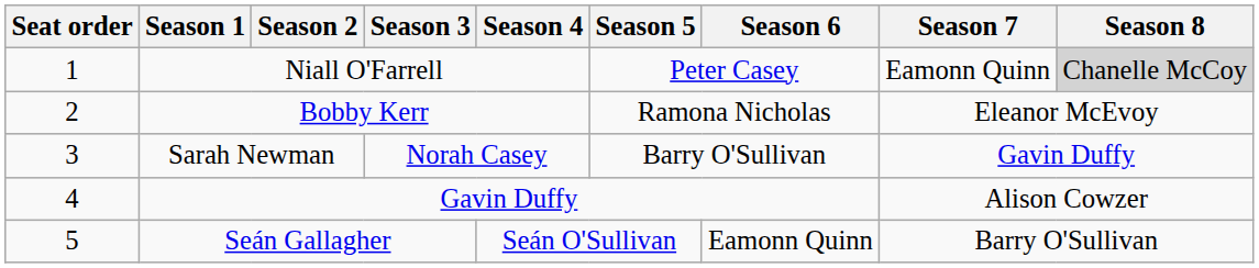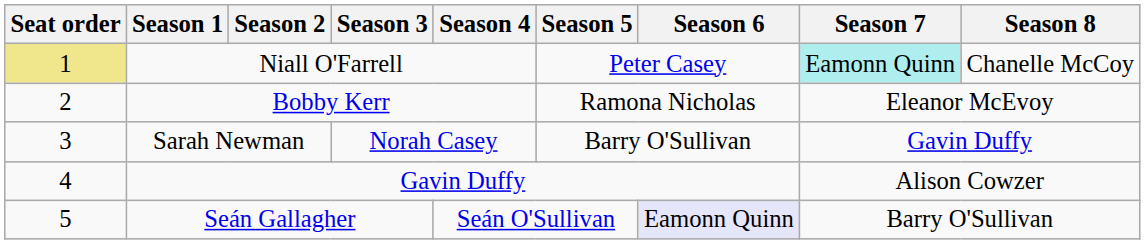Niall O'Farrell | Seat order: no background -> khaki background
Niall O'Farrell | Season 7: no background -> paleturquoise background
Niall O'Farrell | Season 8: lightgrey background -> no background
Seán Gallagher | Season 6: no background -> lavender background
